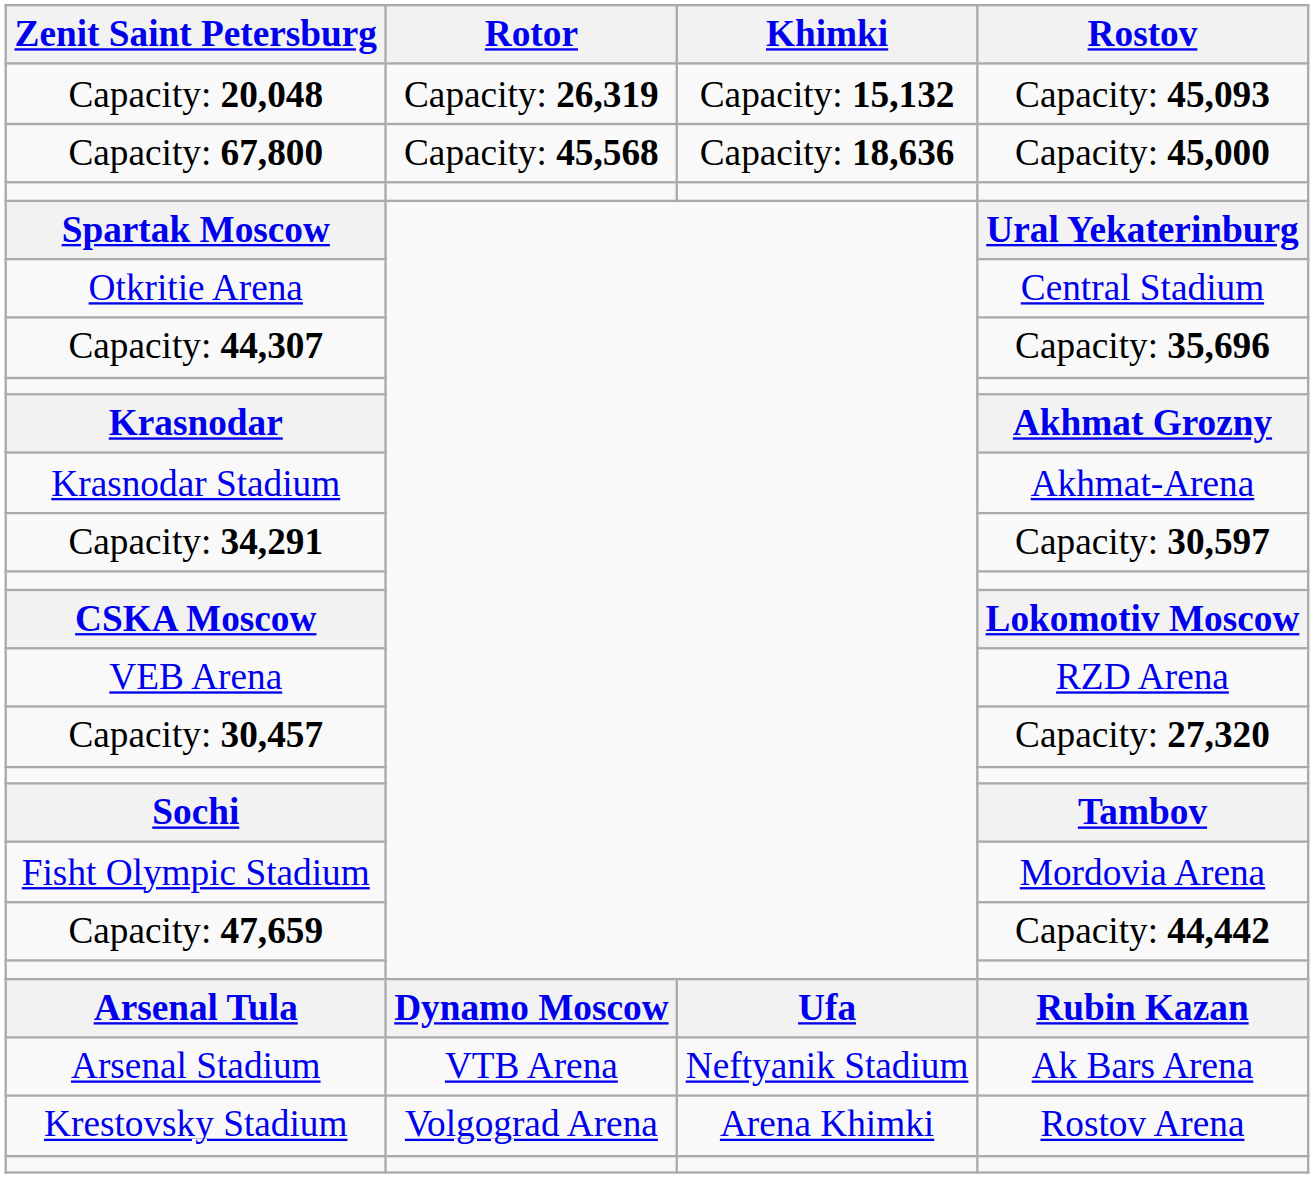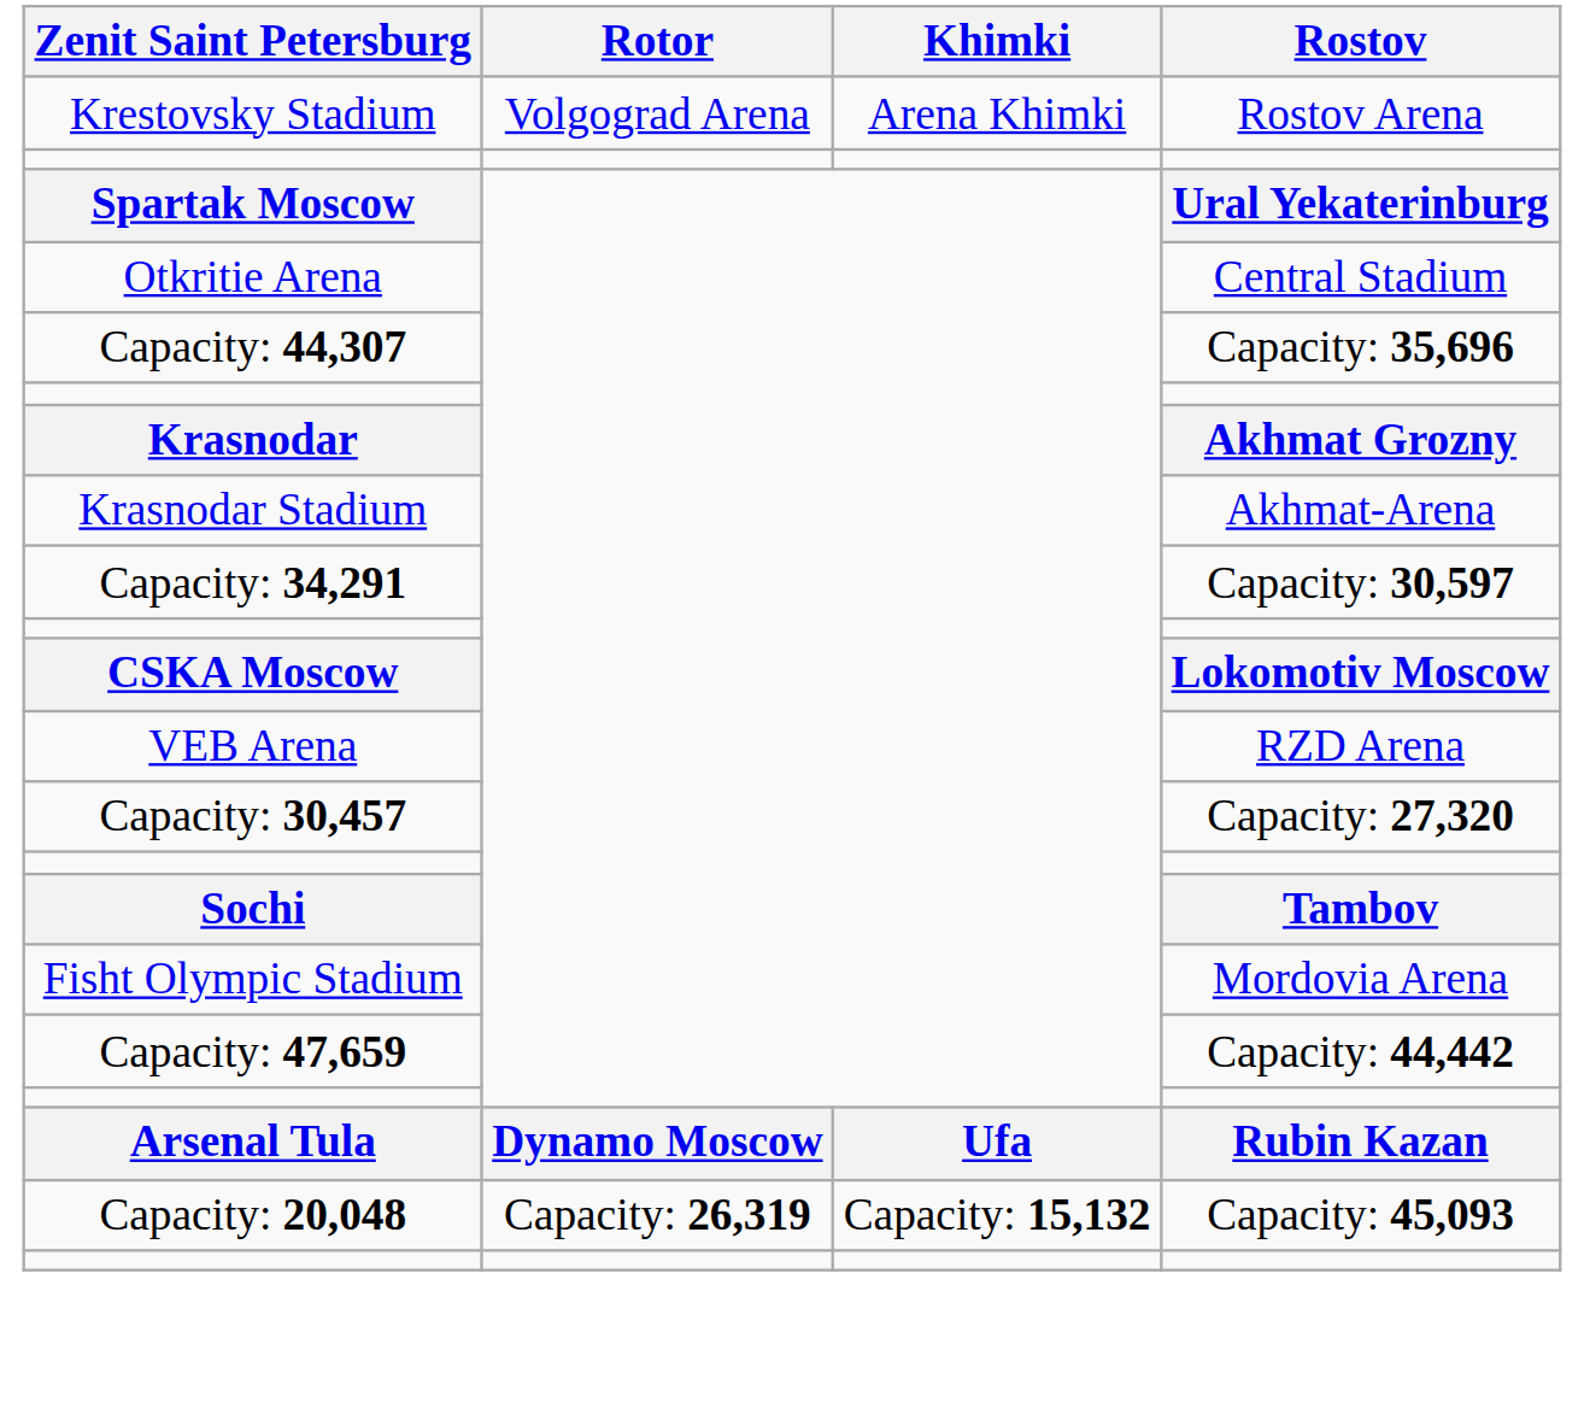rows swapped: Krestovsky Stadium <-> Capacity: 20,048
- row: Capacity: 67,800 | Capacity: 45,568 | Capacity: 18,636 | Capacity: 45,000
- row: Arsenal Stadium | VTB Arena | Neftyanik Stadium | Ak Bars Arena
